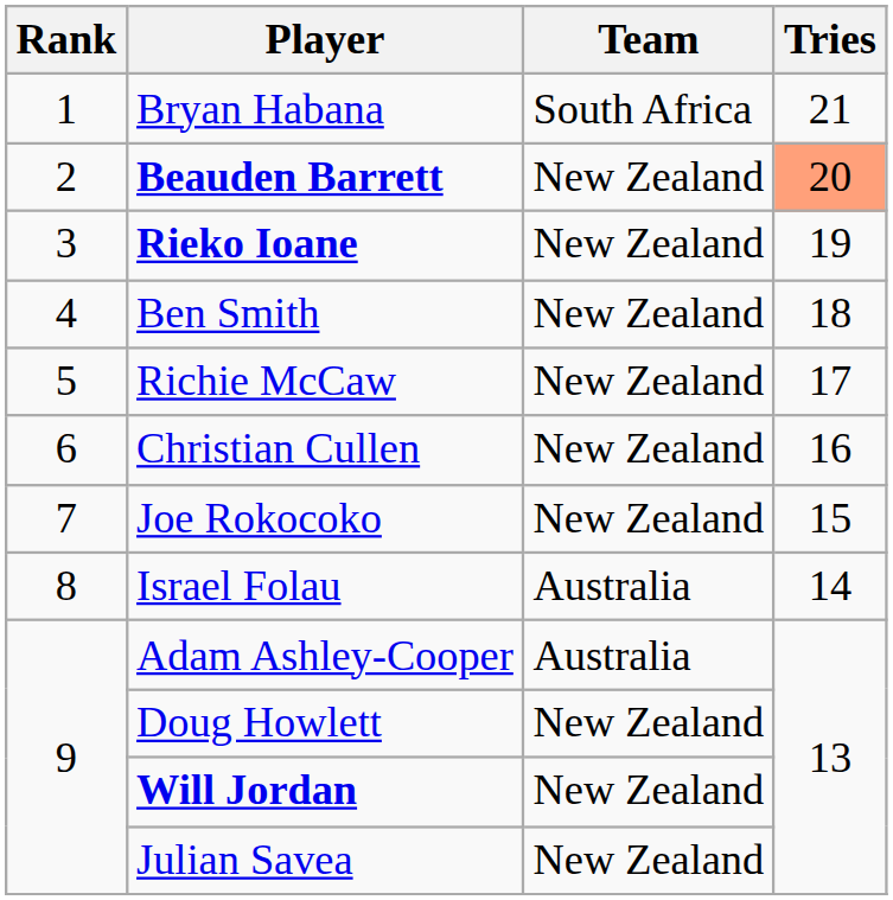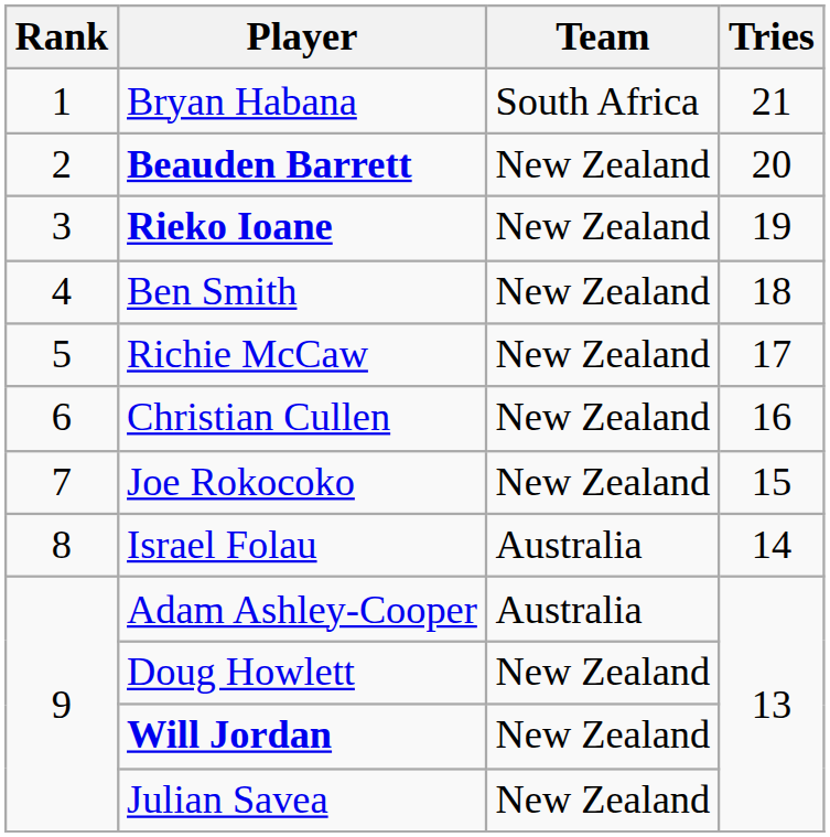Beauden Barrett | Tries: lightsalmon background -> no background
